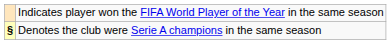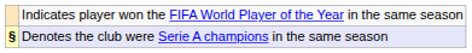§ | column 2: no background -> lavender background
